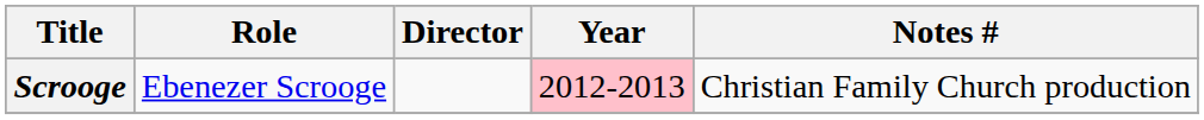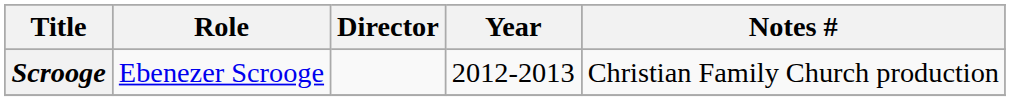Scrooge | Year: pink background -> no background
